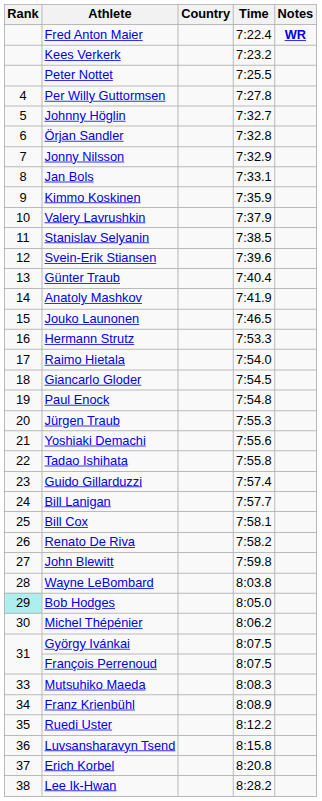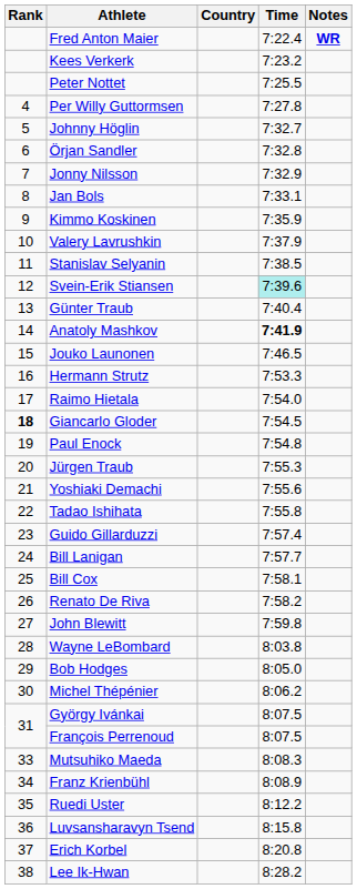Svein-Erik Stiansen | Time: no background -> paleturquoise background
Anatoly Mashkov | Time: normal -> bold
Giancarlo Gloder | Rank: normal -> bold
Bob Hodges | Rank: paleturquoise background -> no background
